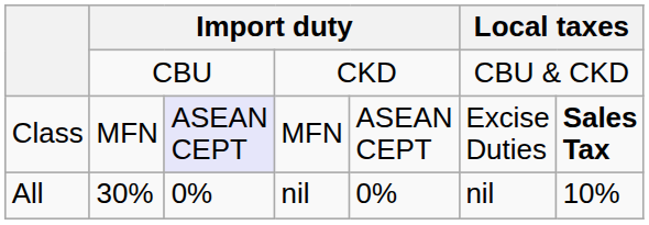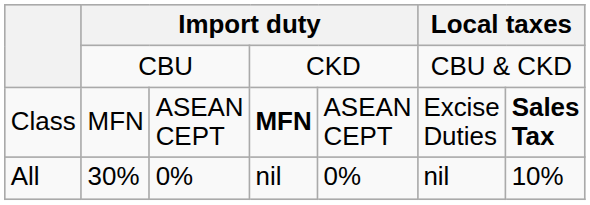Class | column 3: lavender background -> no background
Class | column 4: normal -> bold
